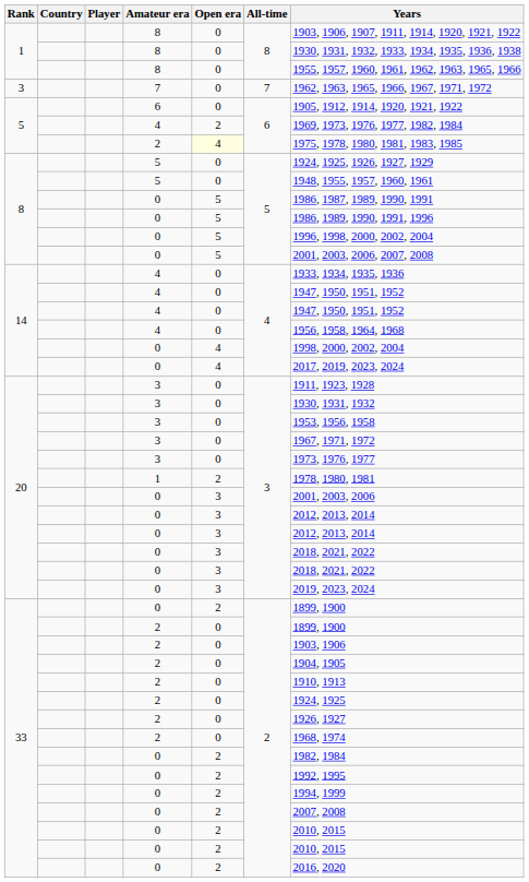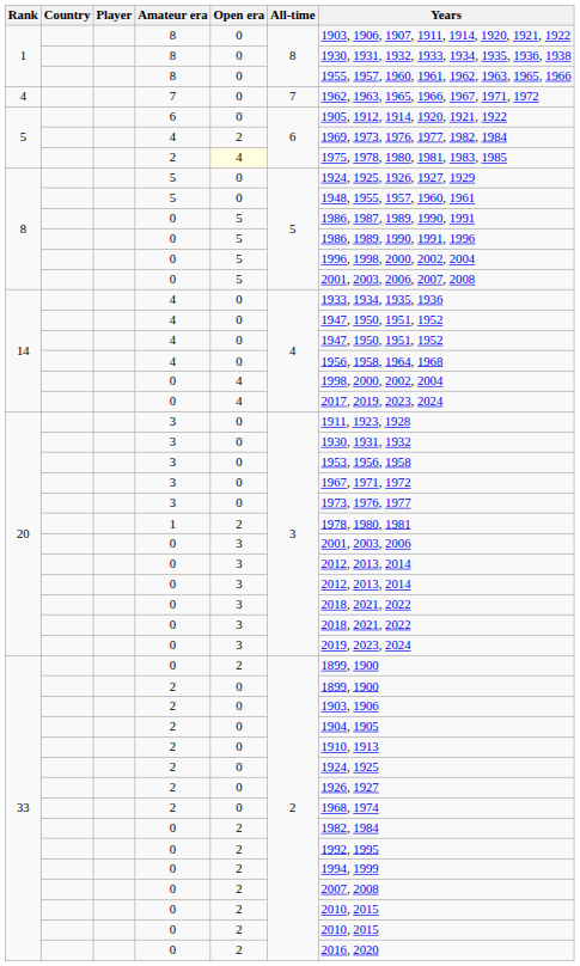row 5 | Rank: 3 -> 4
